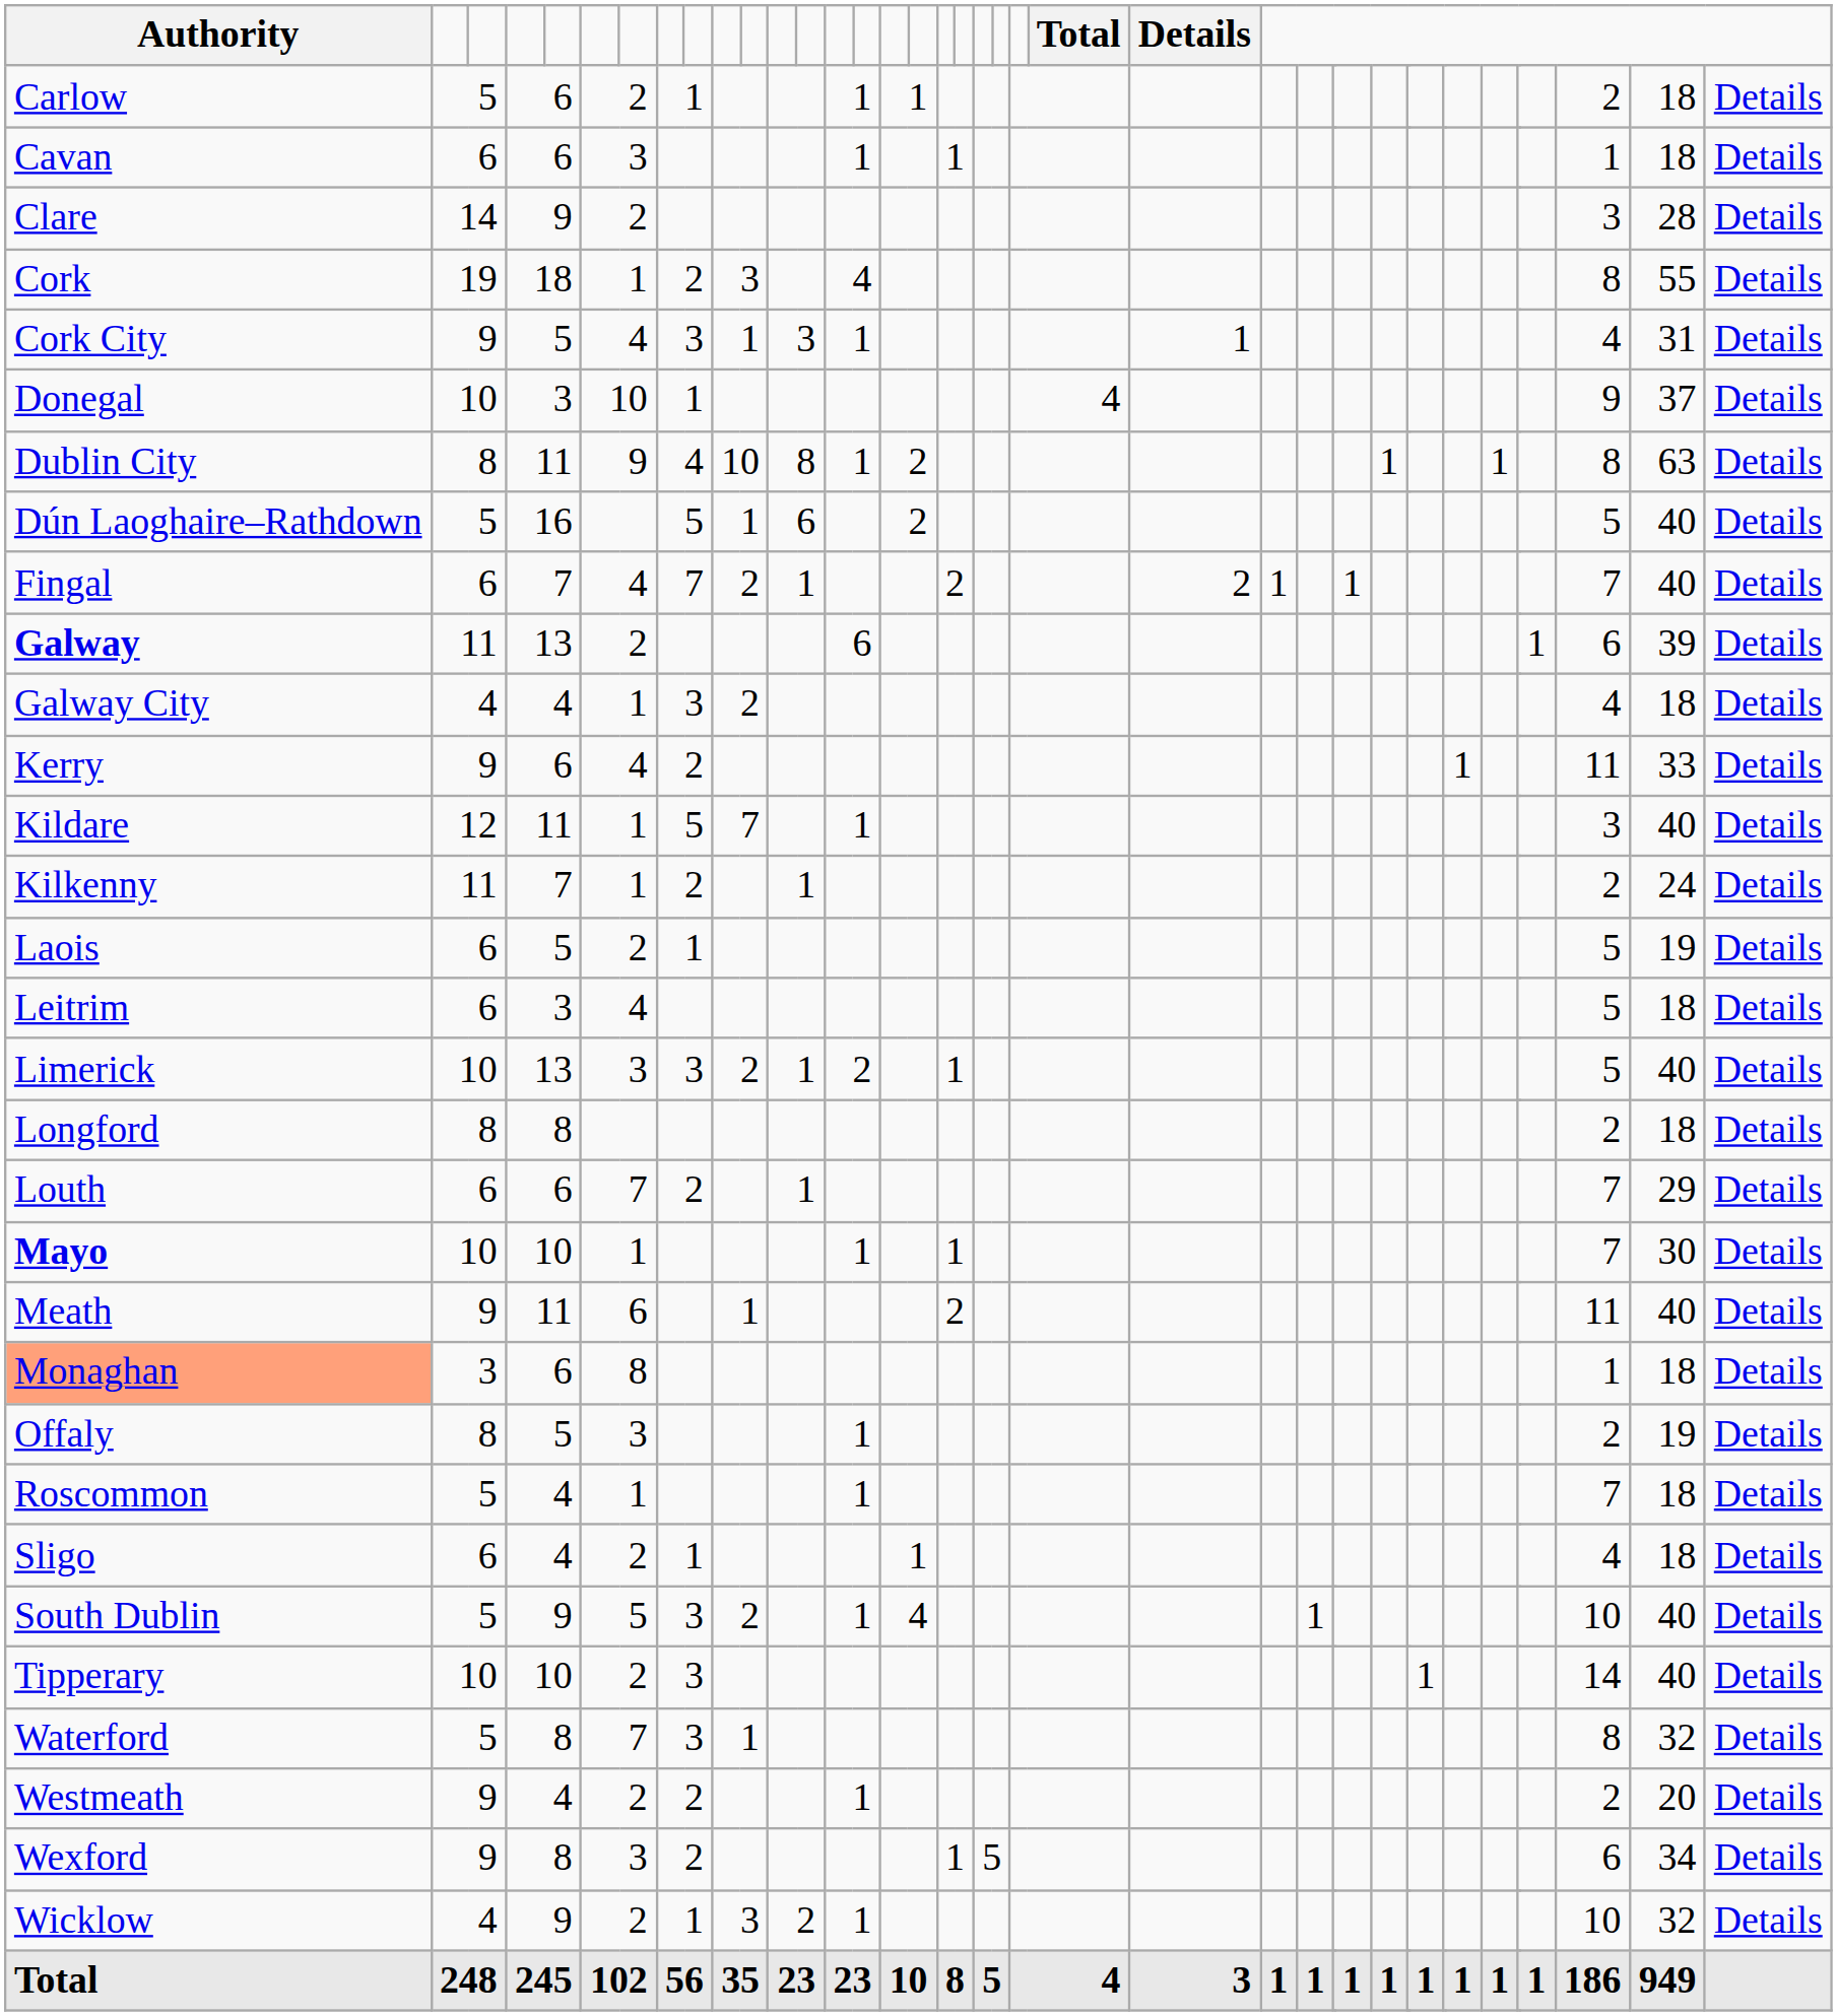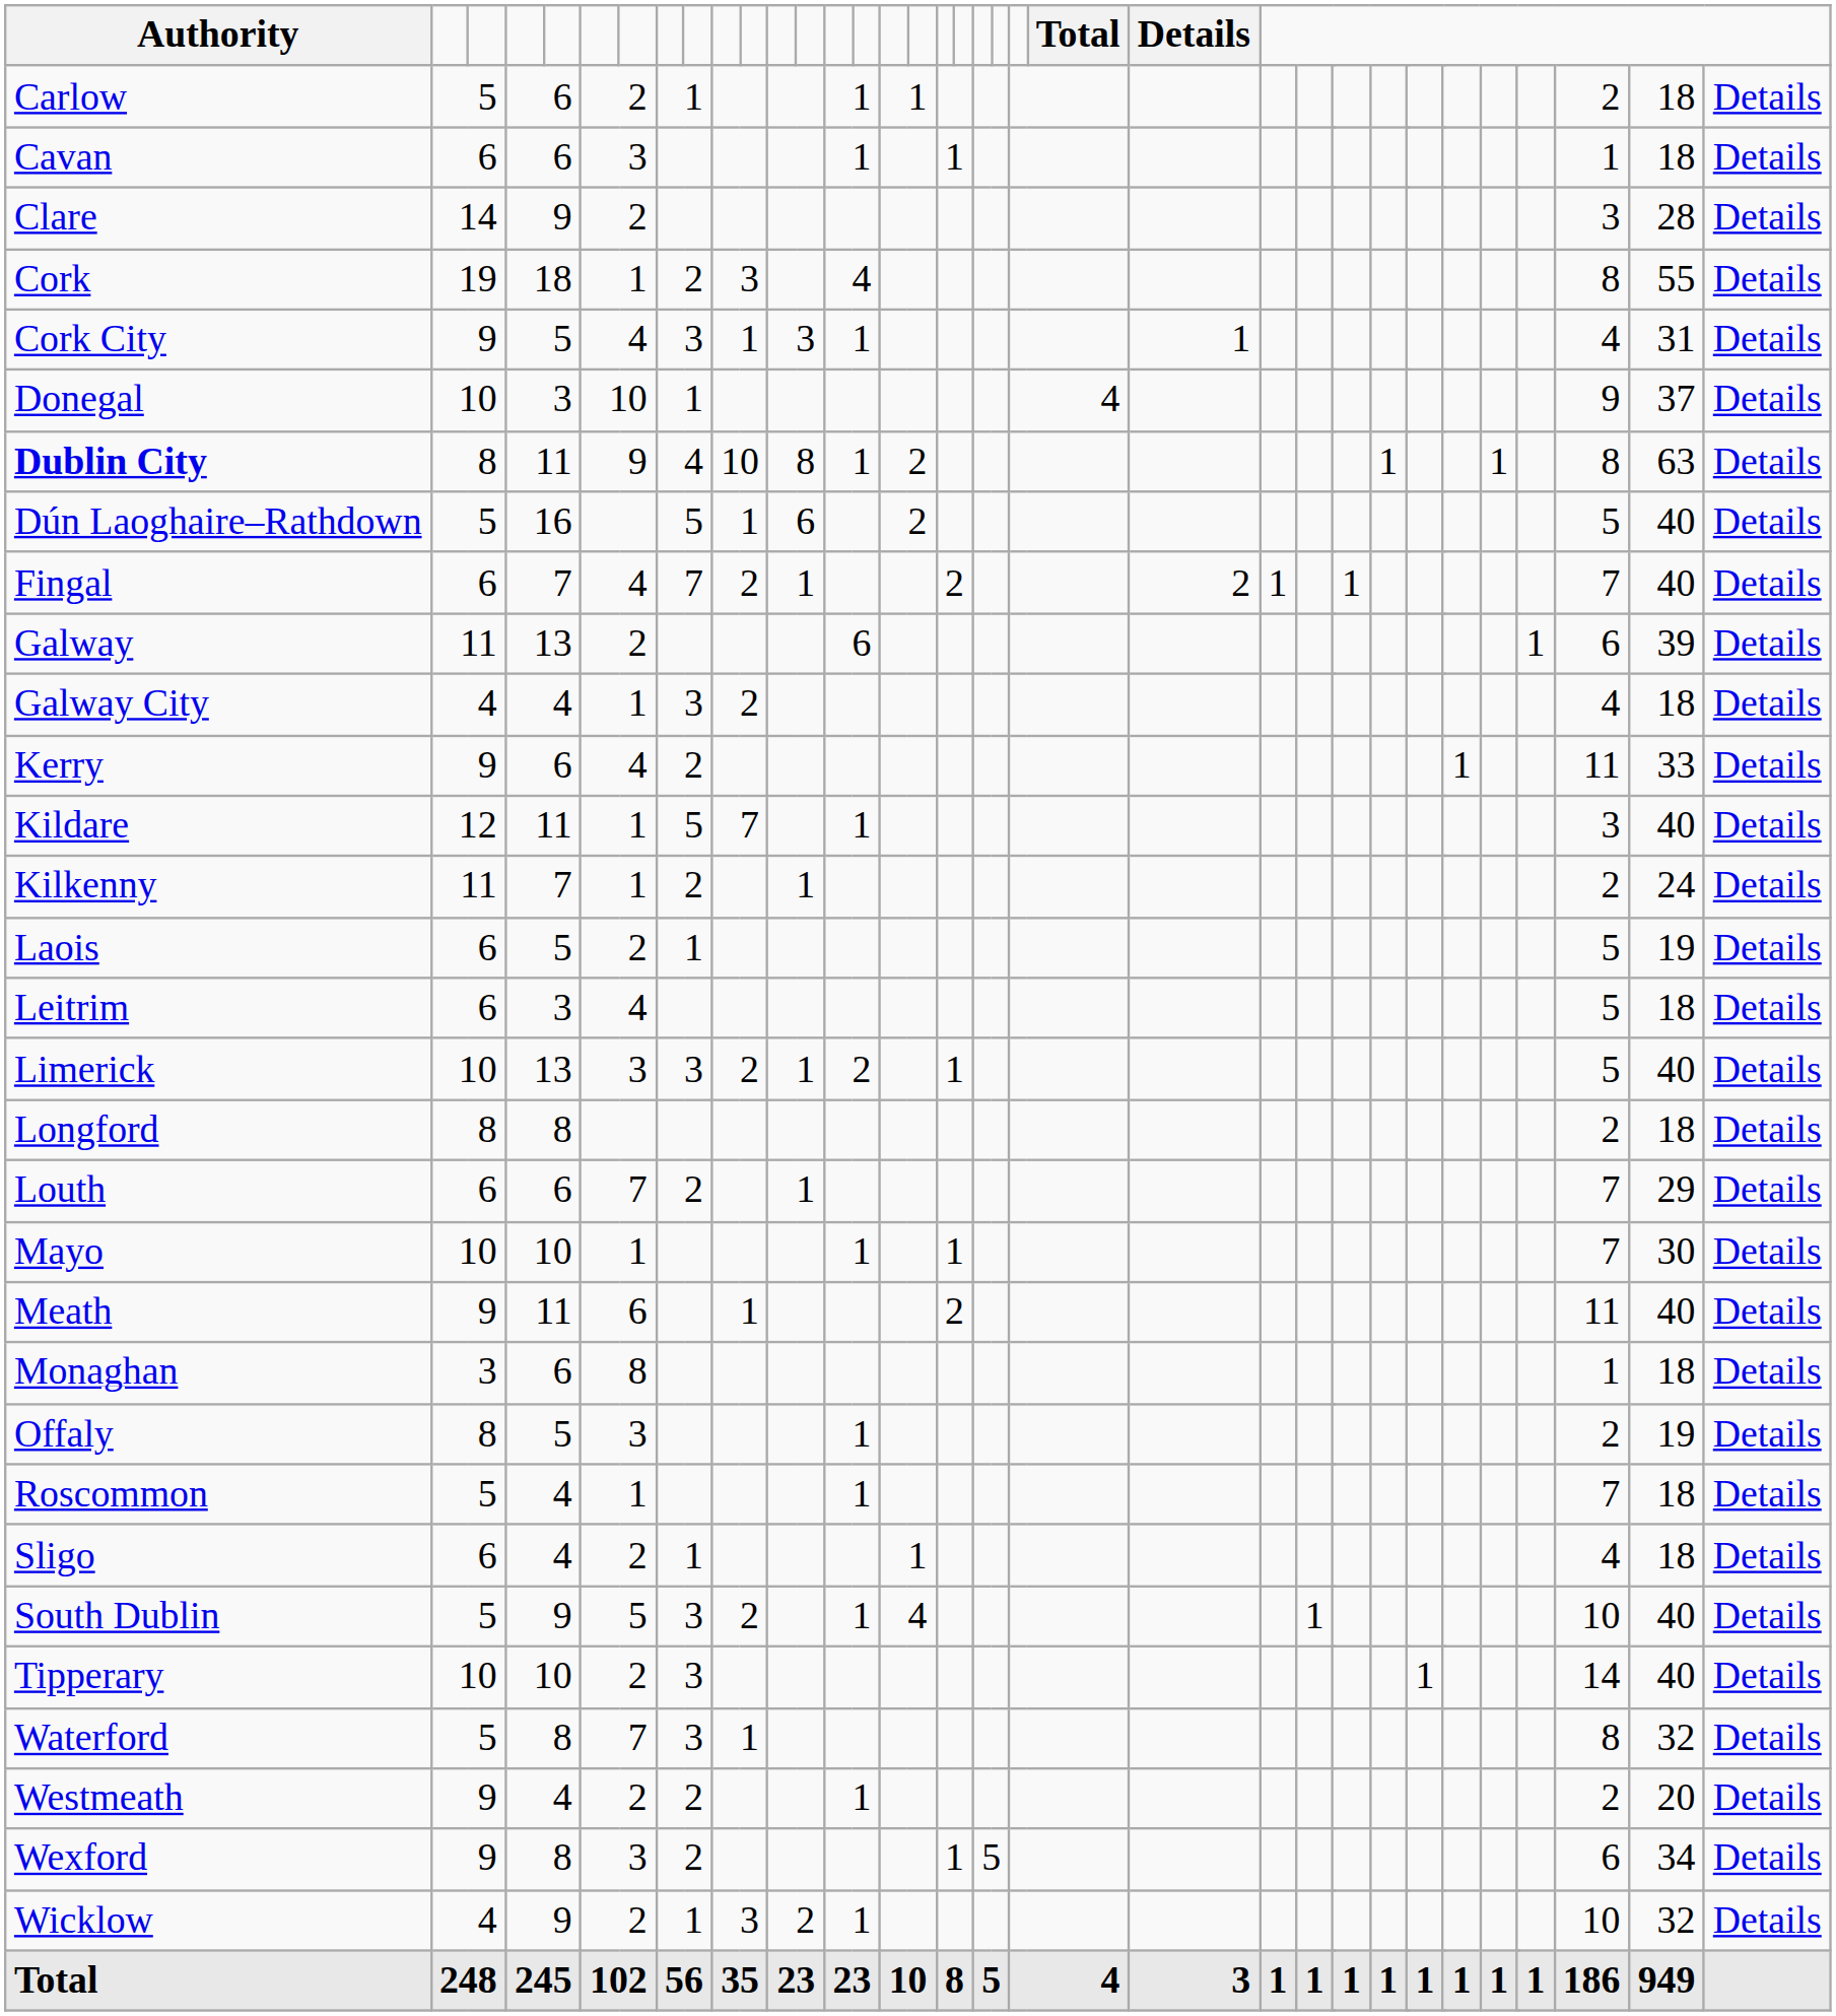Dublin City | Authority: normal -> bold
Galway | Authority: bold -> normal
Mayo | Authority: bold -> normal
Monaghan | Authority: lightsalmon background -> no background
